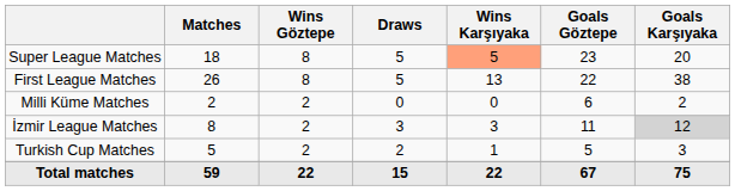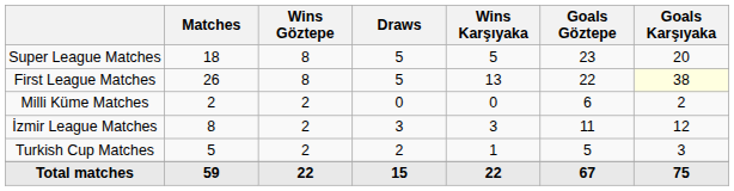Super League Matches | Wins Karşıyaka: lightsalmon background -> no background
First League Matches | Goals Karşıyaka: no background -> lightyellow background
İzmir League Matches | Goals Karşıyaka: lightgrey background -> no background
